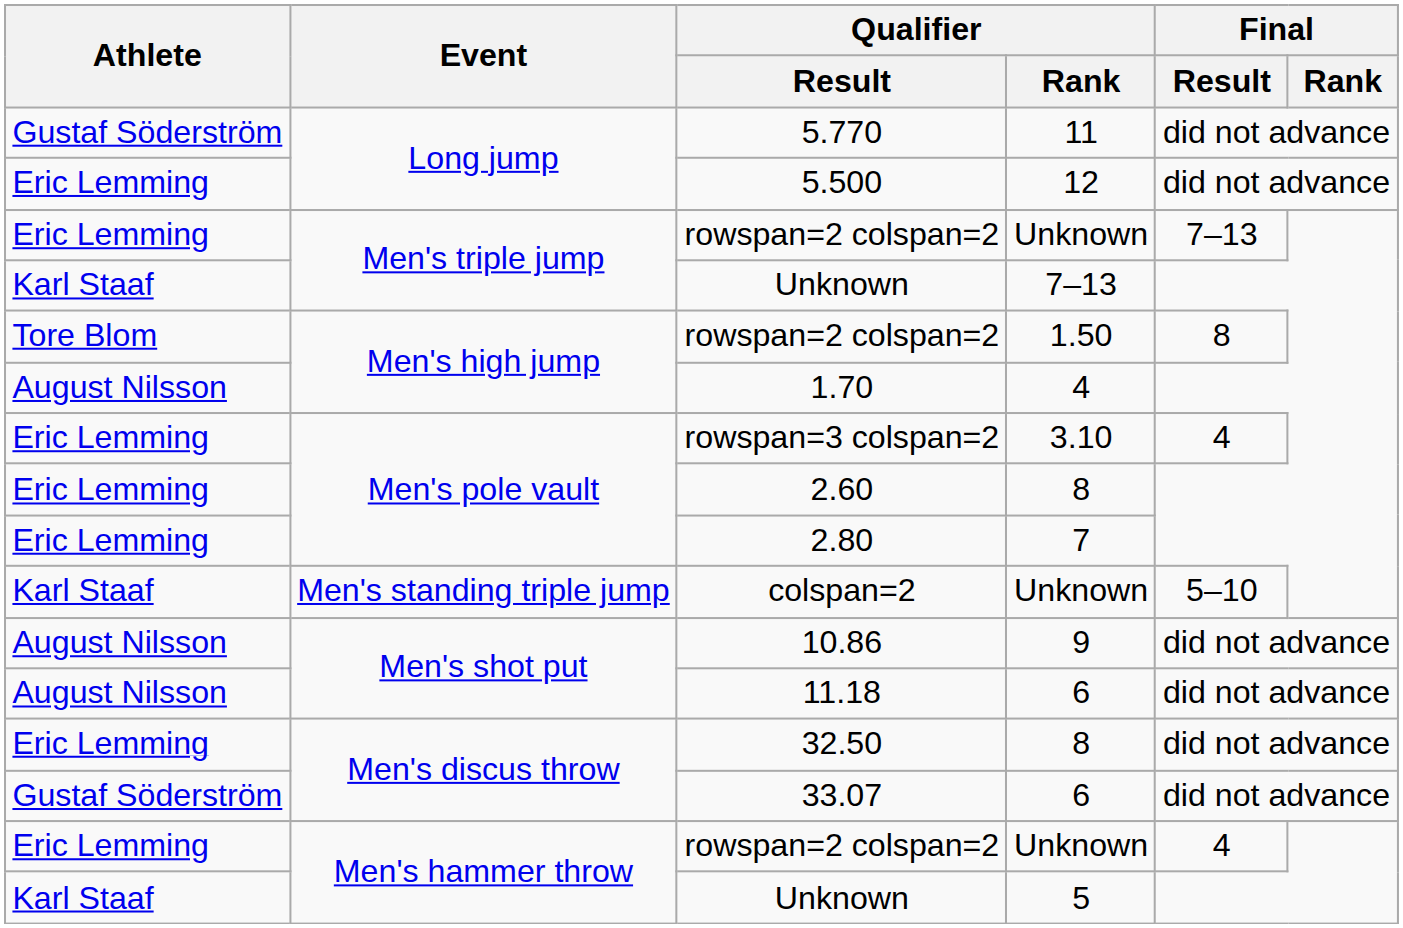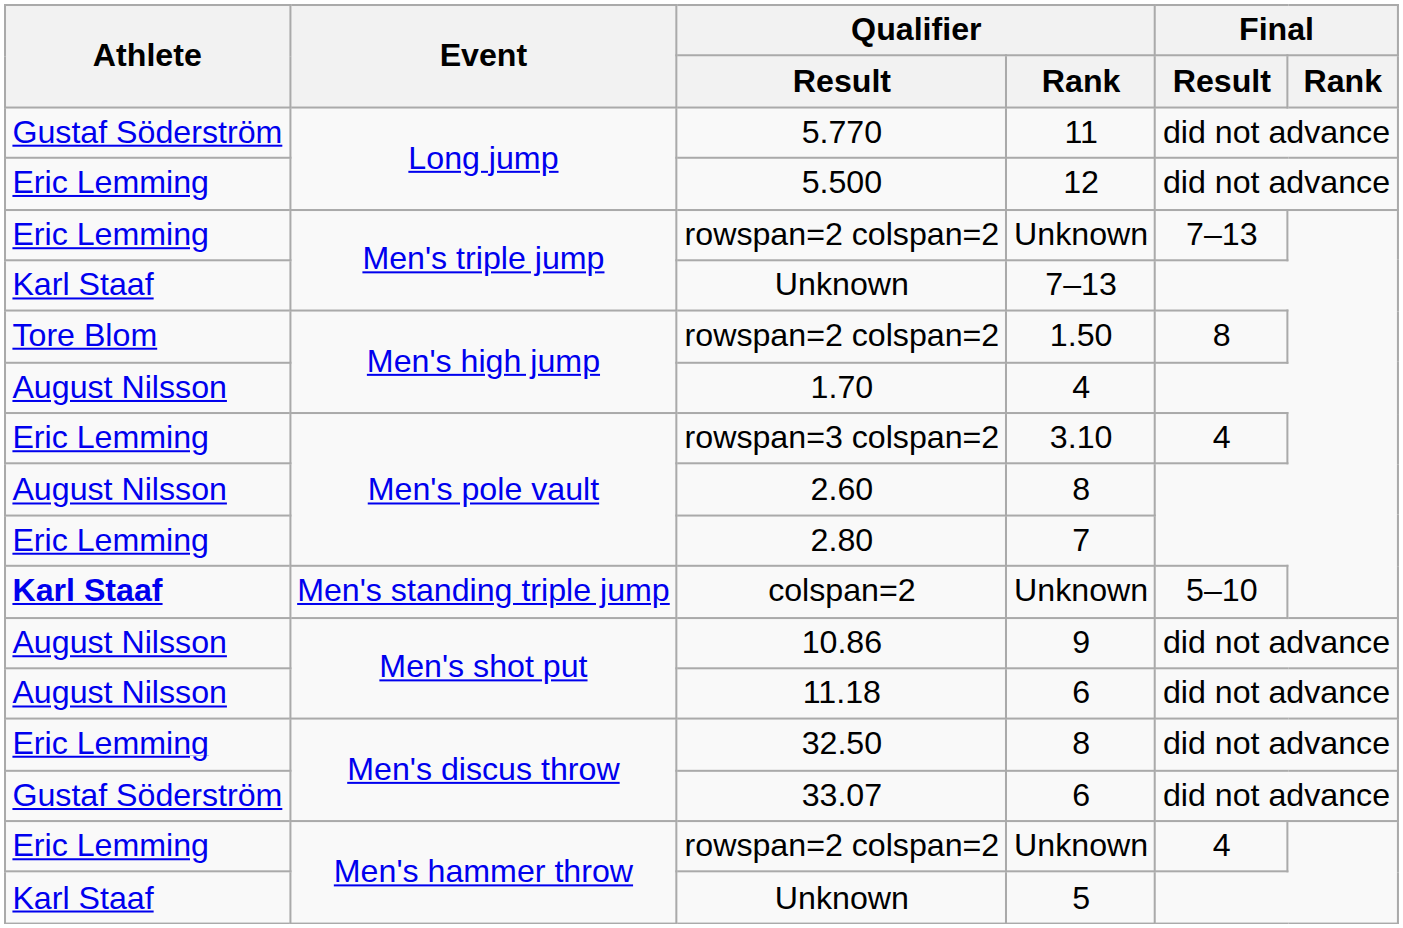2.60 | Athlete: Eric Lemming -> August Nilsson
colspan=2 | Athlete: normal -> bold
